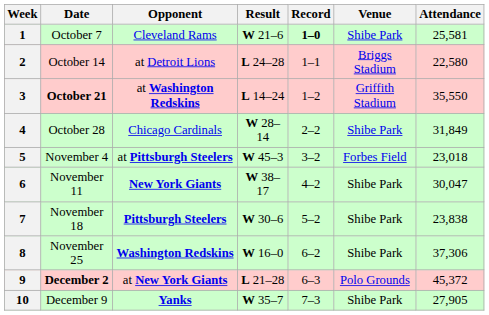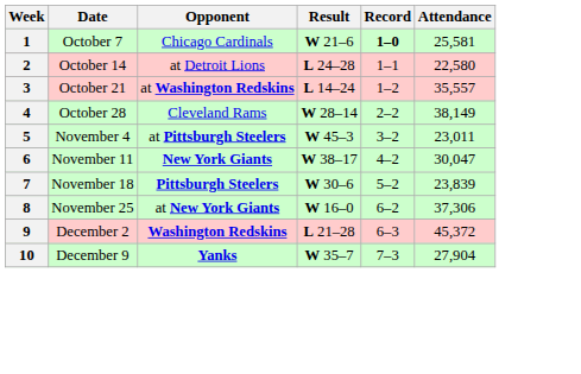- column: Venue | Shibe Park | Briggs Stadium | Griffith Stadium | Shibe Park | Forbes Field | Shibe Park | Shibe Park | Shibe Park | Polo Grounds | Shibe Park
1 | Opponent: Cleveland Rams -> Chicago Cardinals
3 | Date: bold -> normal
3 | Attendance: 35,550 -> 35,557
4 | Opponent: Chicago Cardinals -> Cleveland Rams
4 | Attendance: 31,849 -> 38,149
5 | Attendance: 23,018 -> 23,011
7 | Attendance: 23,838 -> 23,839
8 | Opponent: Washington Redskins -> at New York Giants
9 | Date: bold -> normal
9 | Opponent: at New York Giants -> Washington Redskins
10 | Attendance: 27,905 -> 27,904
